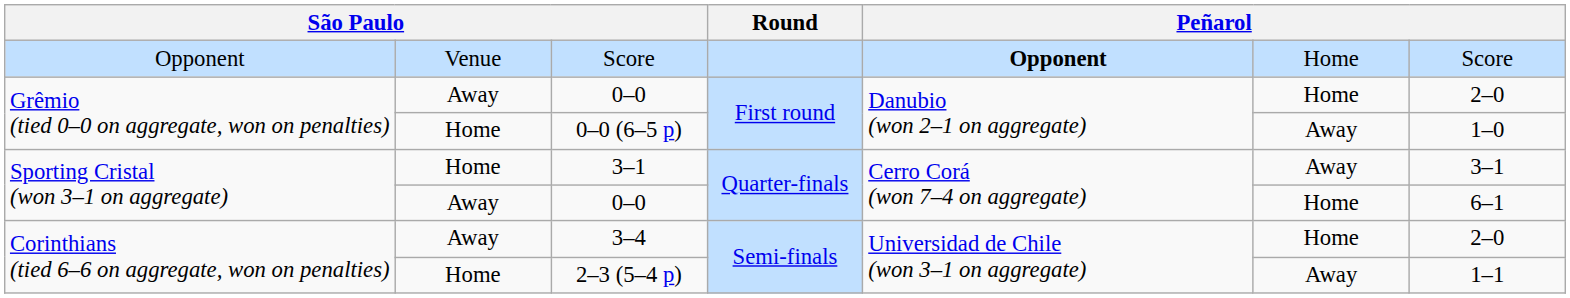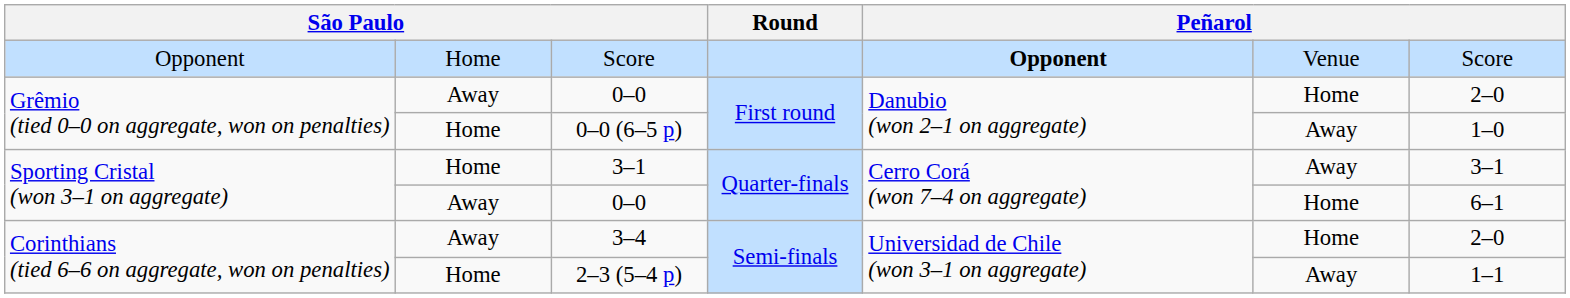row 2 | column 2: Venue -> Home
row 2 | column 6: Home -> Venue
